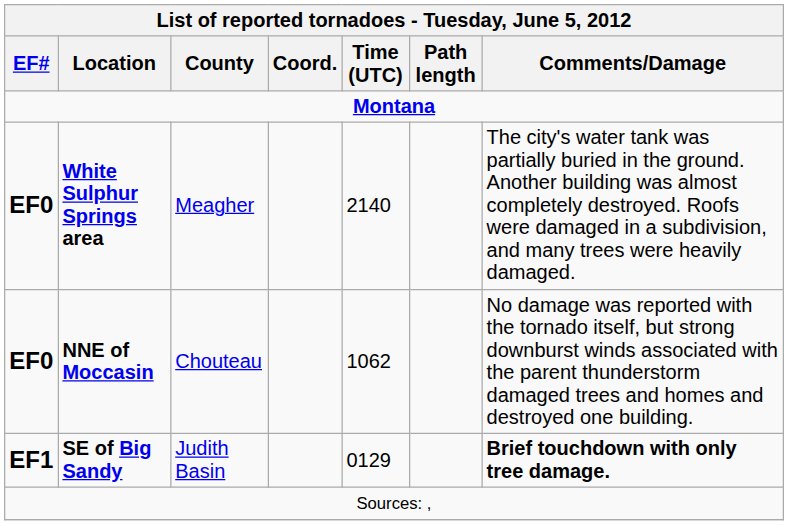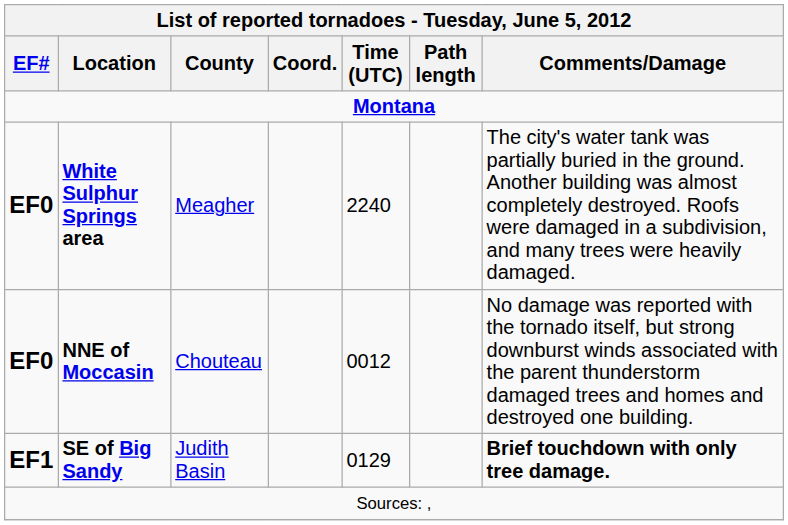White Sulphur Springs area | Time (UTC): 2140 -> 2240
NNE of Moccasin | Time (UTC): 1062 -> 0012
